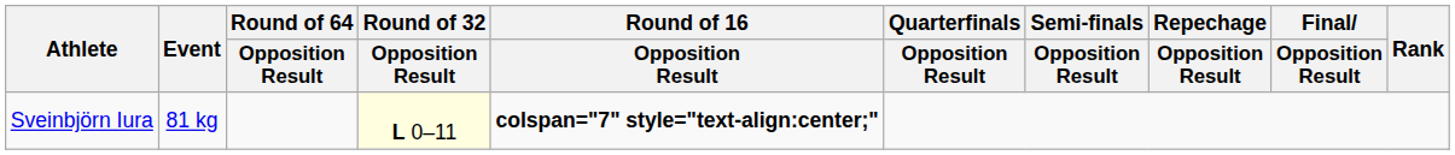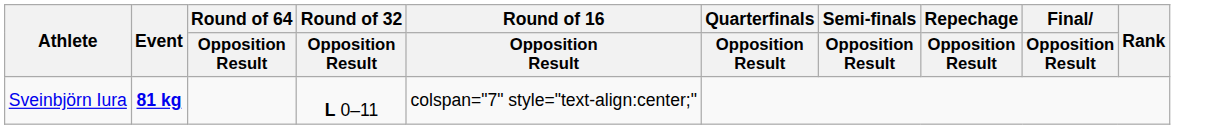Sveinbjörn Iura | Event: normal -> bold
Sveinbjörn Iura | Round of 32 / Opposition Result: lightyellow background -> no background
Sveinbjörn Iura | Round of 16 / Opposition Result: bold -> normal
